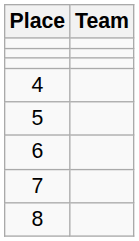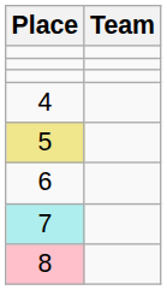row 6 | Place: no background -> khaki background
row 8 | Place: no background -> paleturquoise background
row 9 | Place: no background -> pink background
